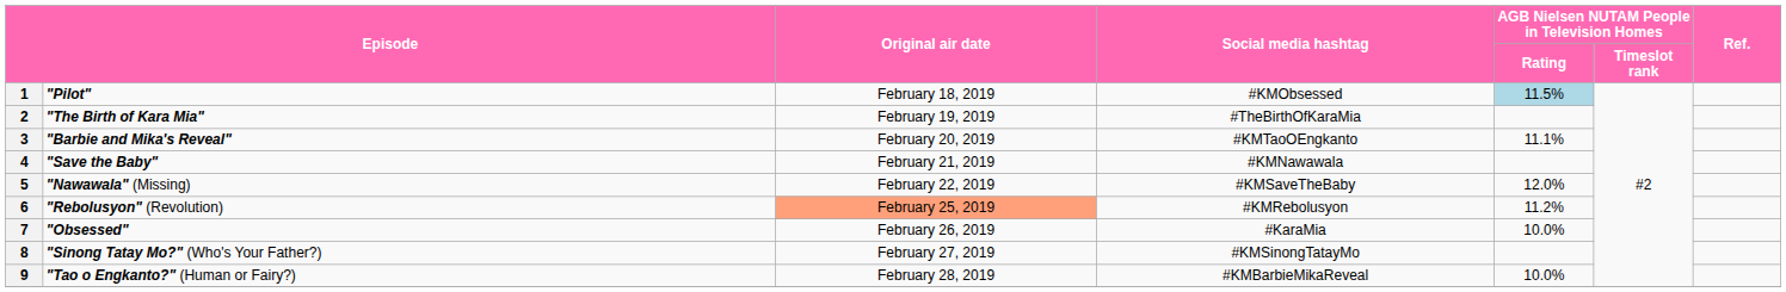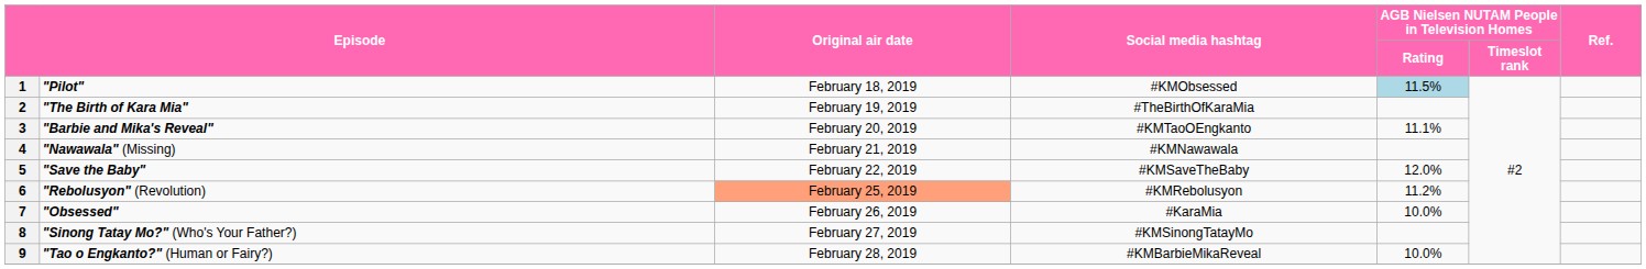4 | column 2: "Save the Baby" -> "Nawawala" (Missing)
5 | column 2: "Nawawala" (Missing) -> "Save the Baby"
